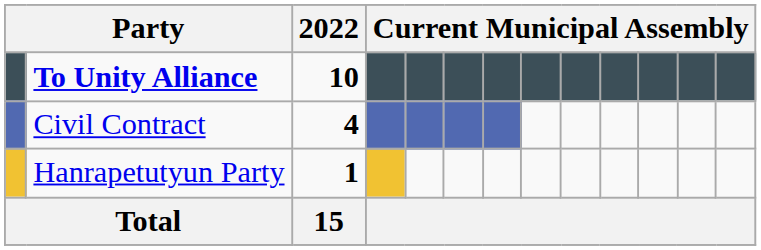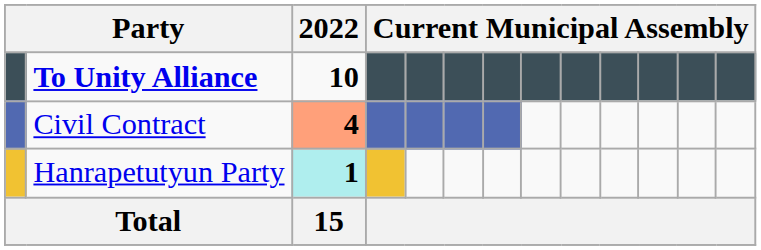Civil Contract | 2022: no background -> lightsalmon background
Hanrapetutyun Party | 2022: no background -> paleturquoise background
